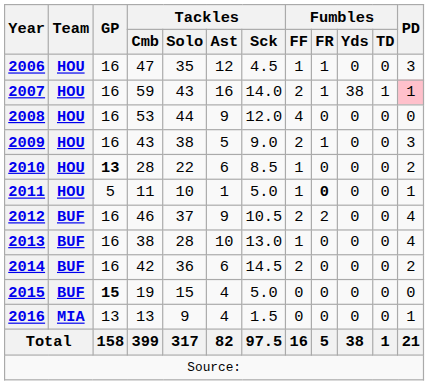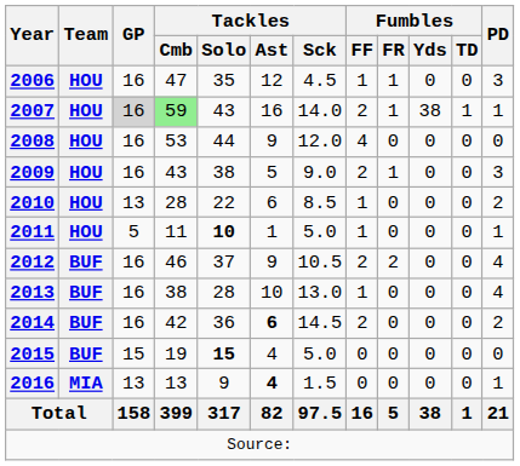2007 | GP: no background -> lightgrey background
2007 | Tackles / Cmb: no background -> lightgreen background
2007 | PD: pink background -> no background
2010 | GP: bold -> normal
2011 | Tackles / Solo: normal -> bold
2011 | Fumbles / FR: bold -> normal
2014 | Tackles / Ast: normal -> bold
2015 | GP: bold -> normal
2015 | Tackles / Solo: normal -> bold
2016 | Tackles / Ast: normal -> bold
